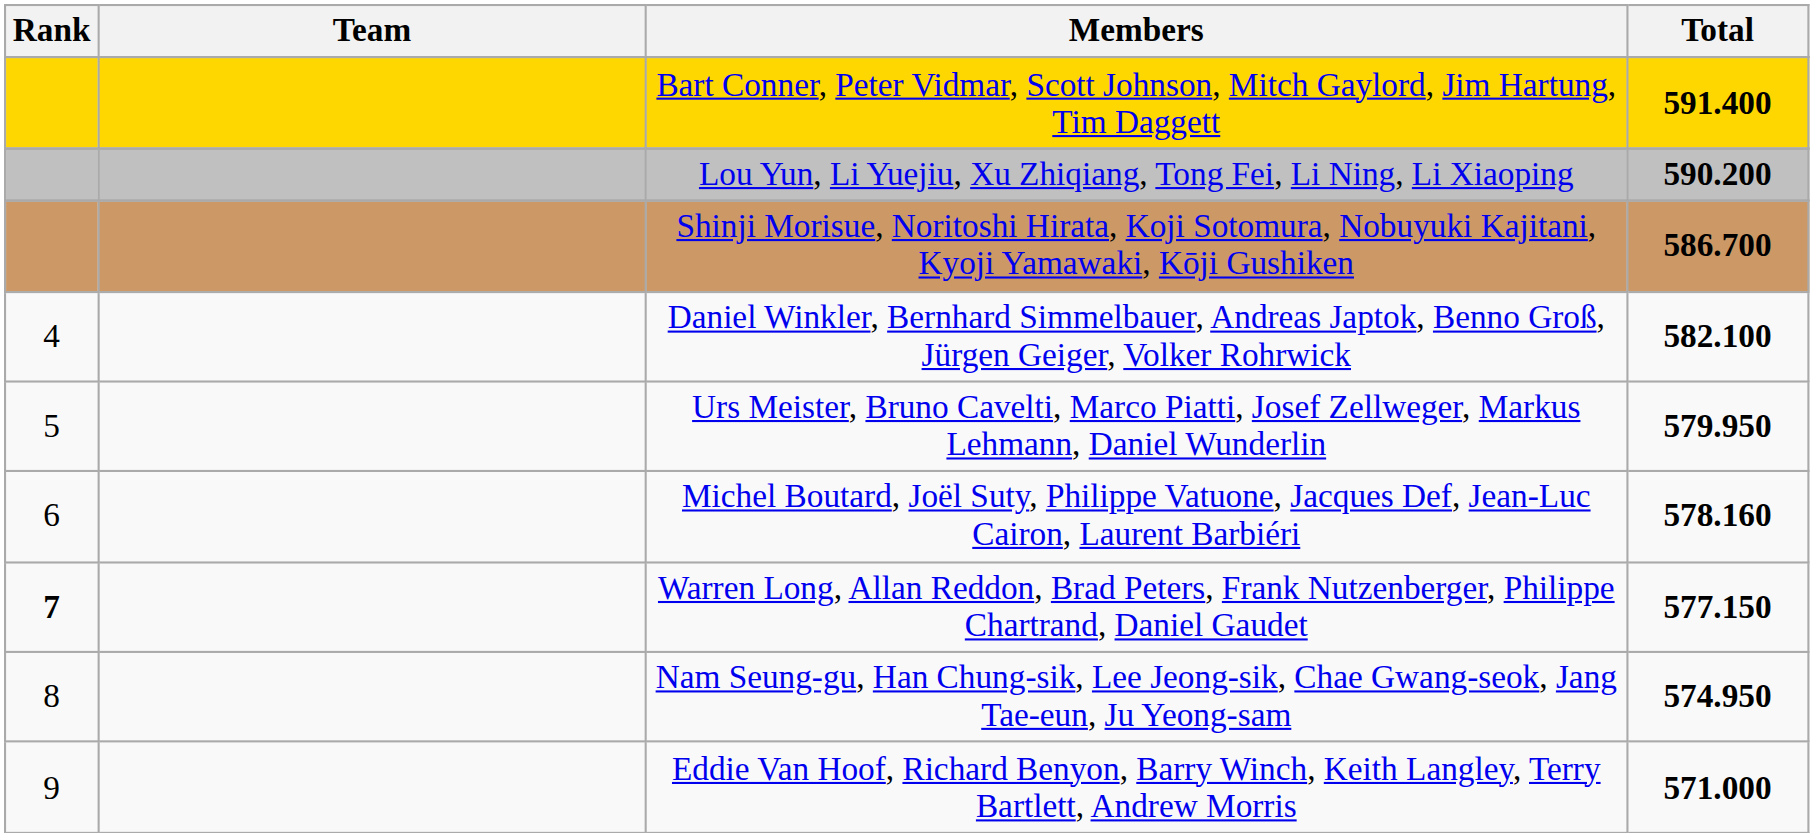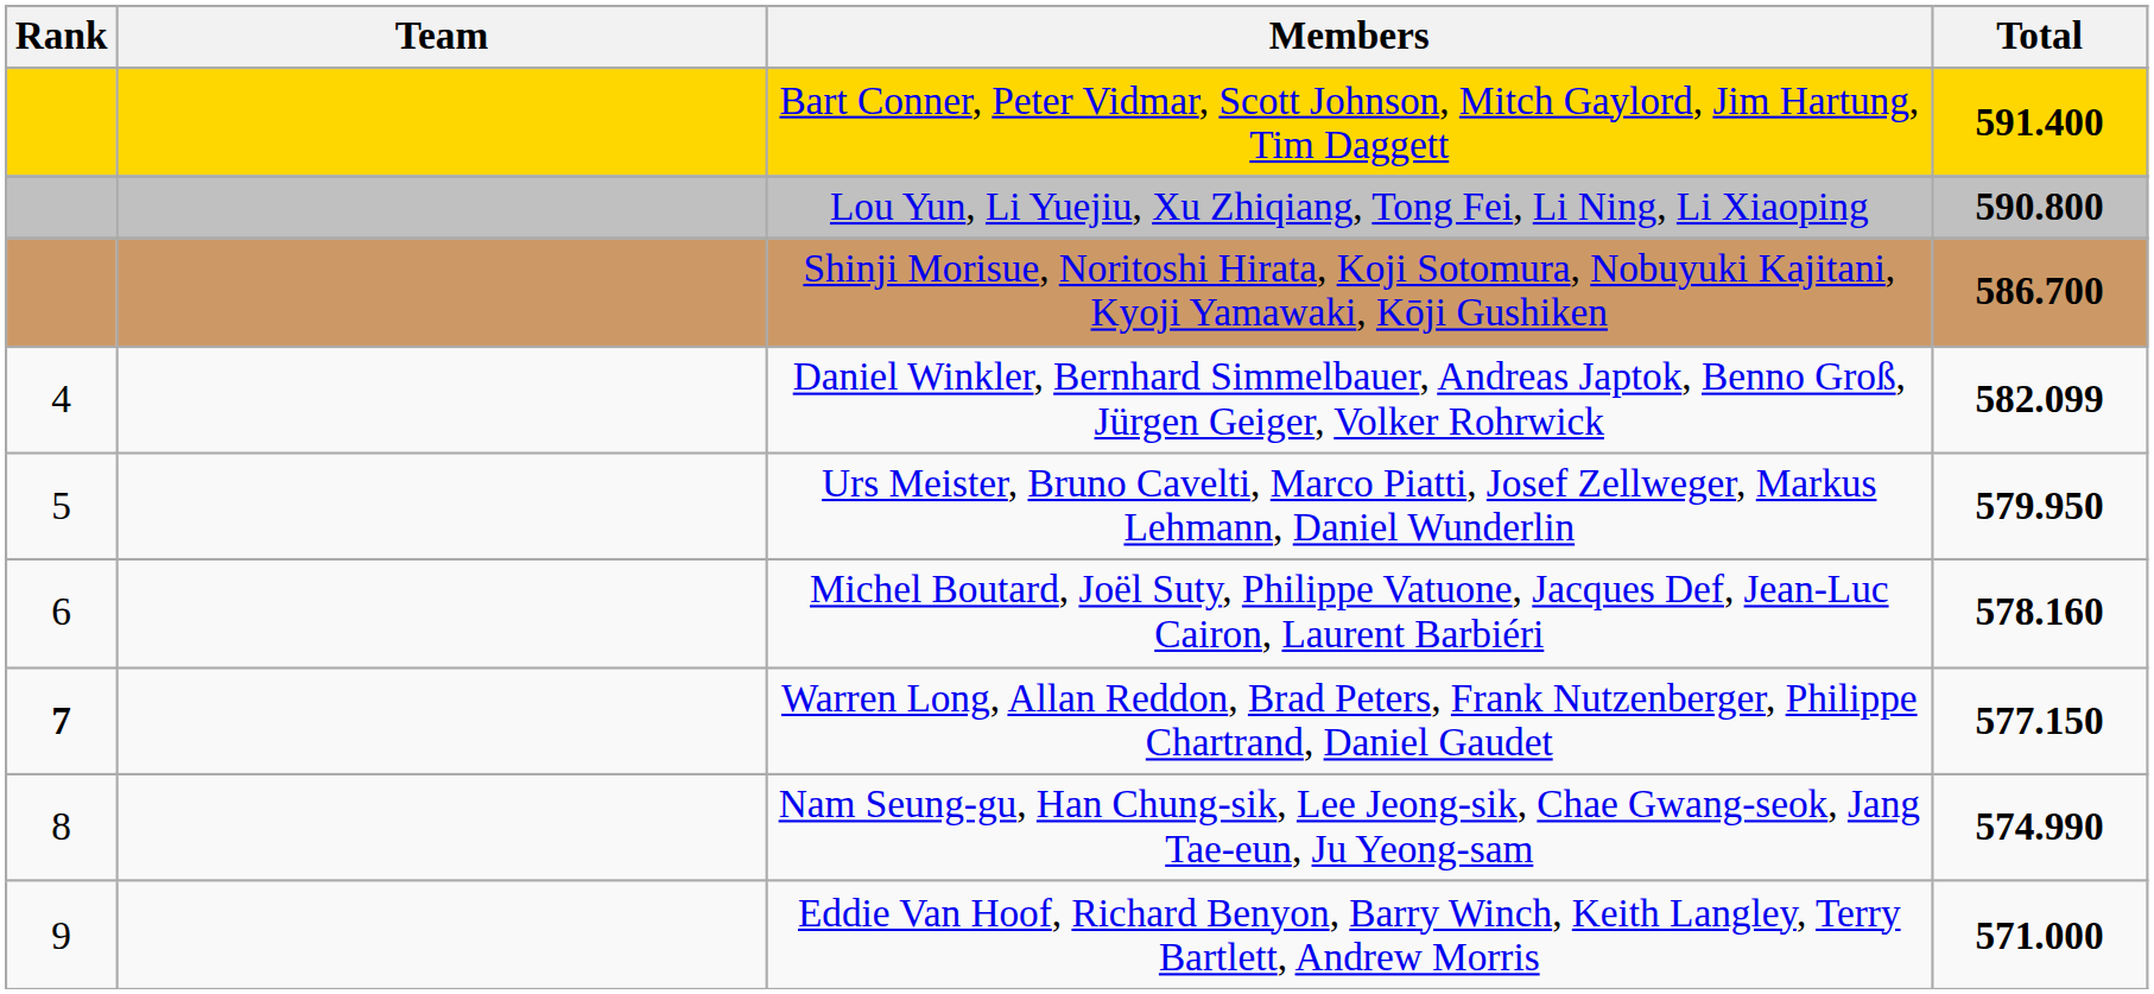row 3 | Total: 590.200 -> 590.800
row 5 | Total: 582.100 -> 582.099
row 9 | Total: 574.950 -> 574.990
